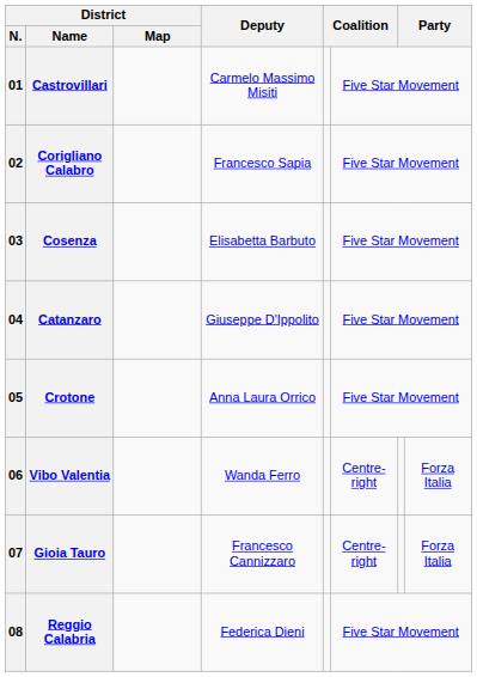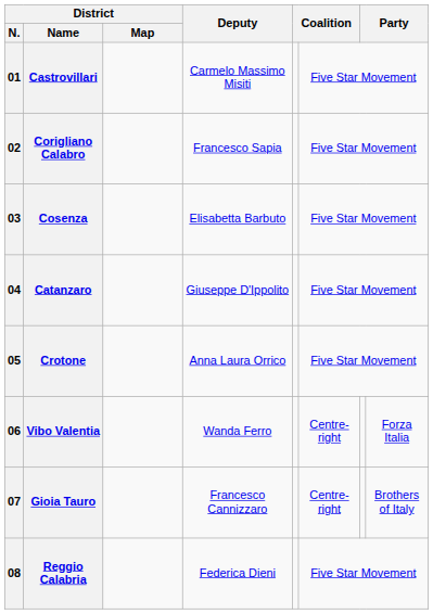Gioia Tauro | column 8: Forza Italia -> Brothers of Italy
